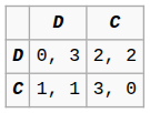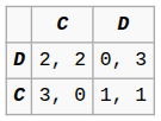columns swapped: C <-> D
